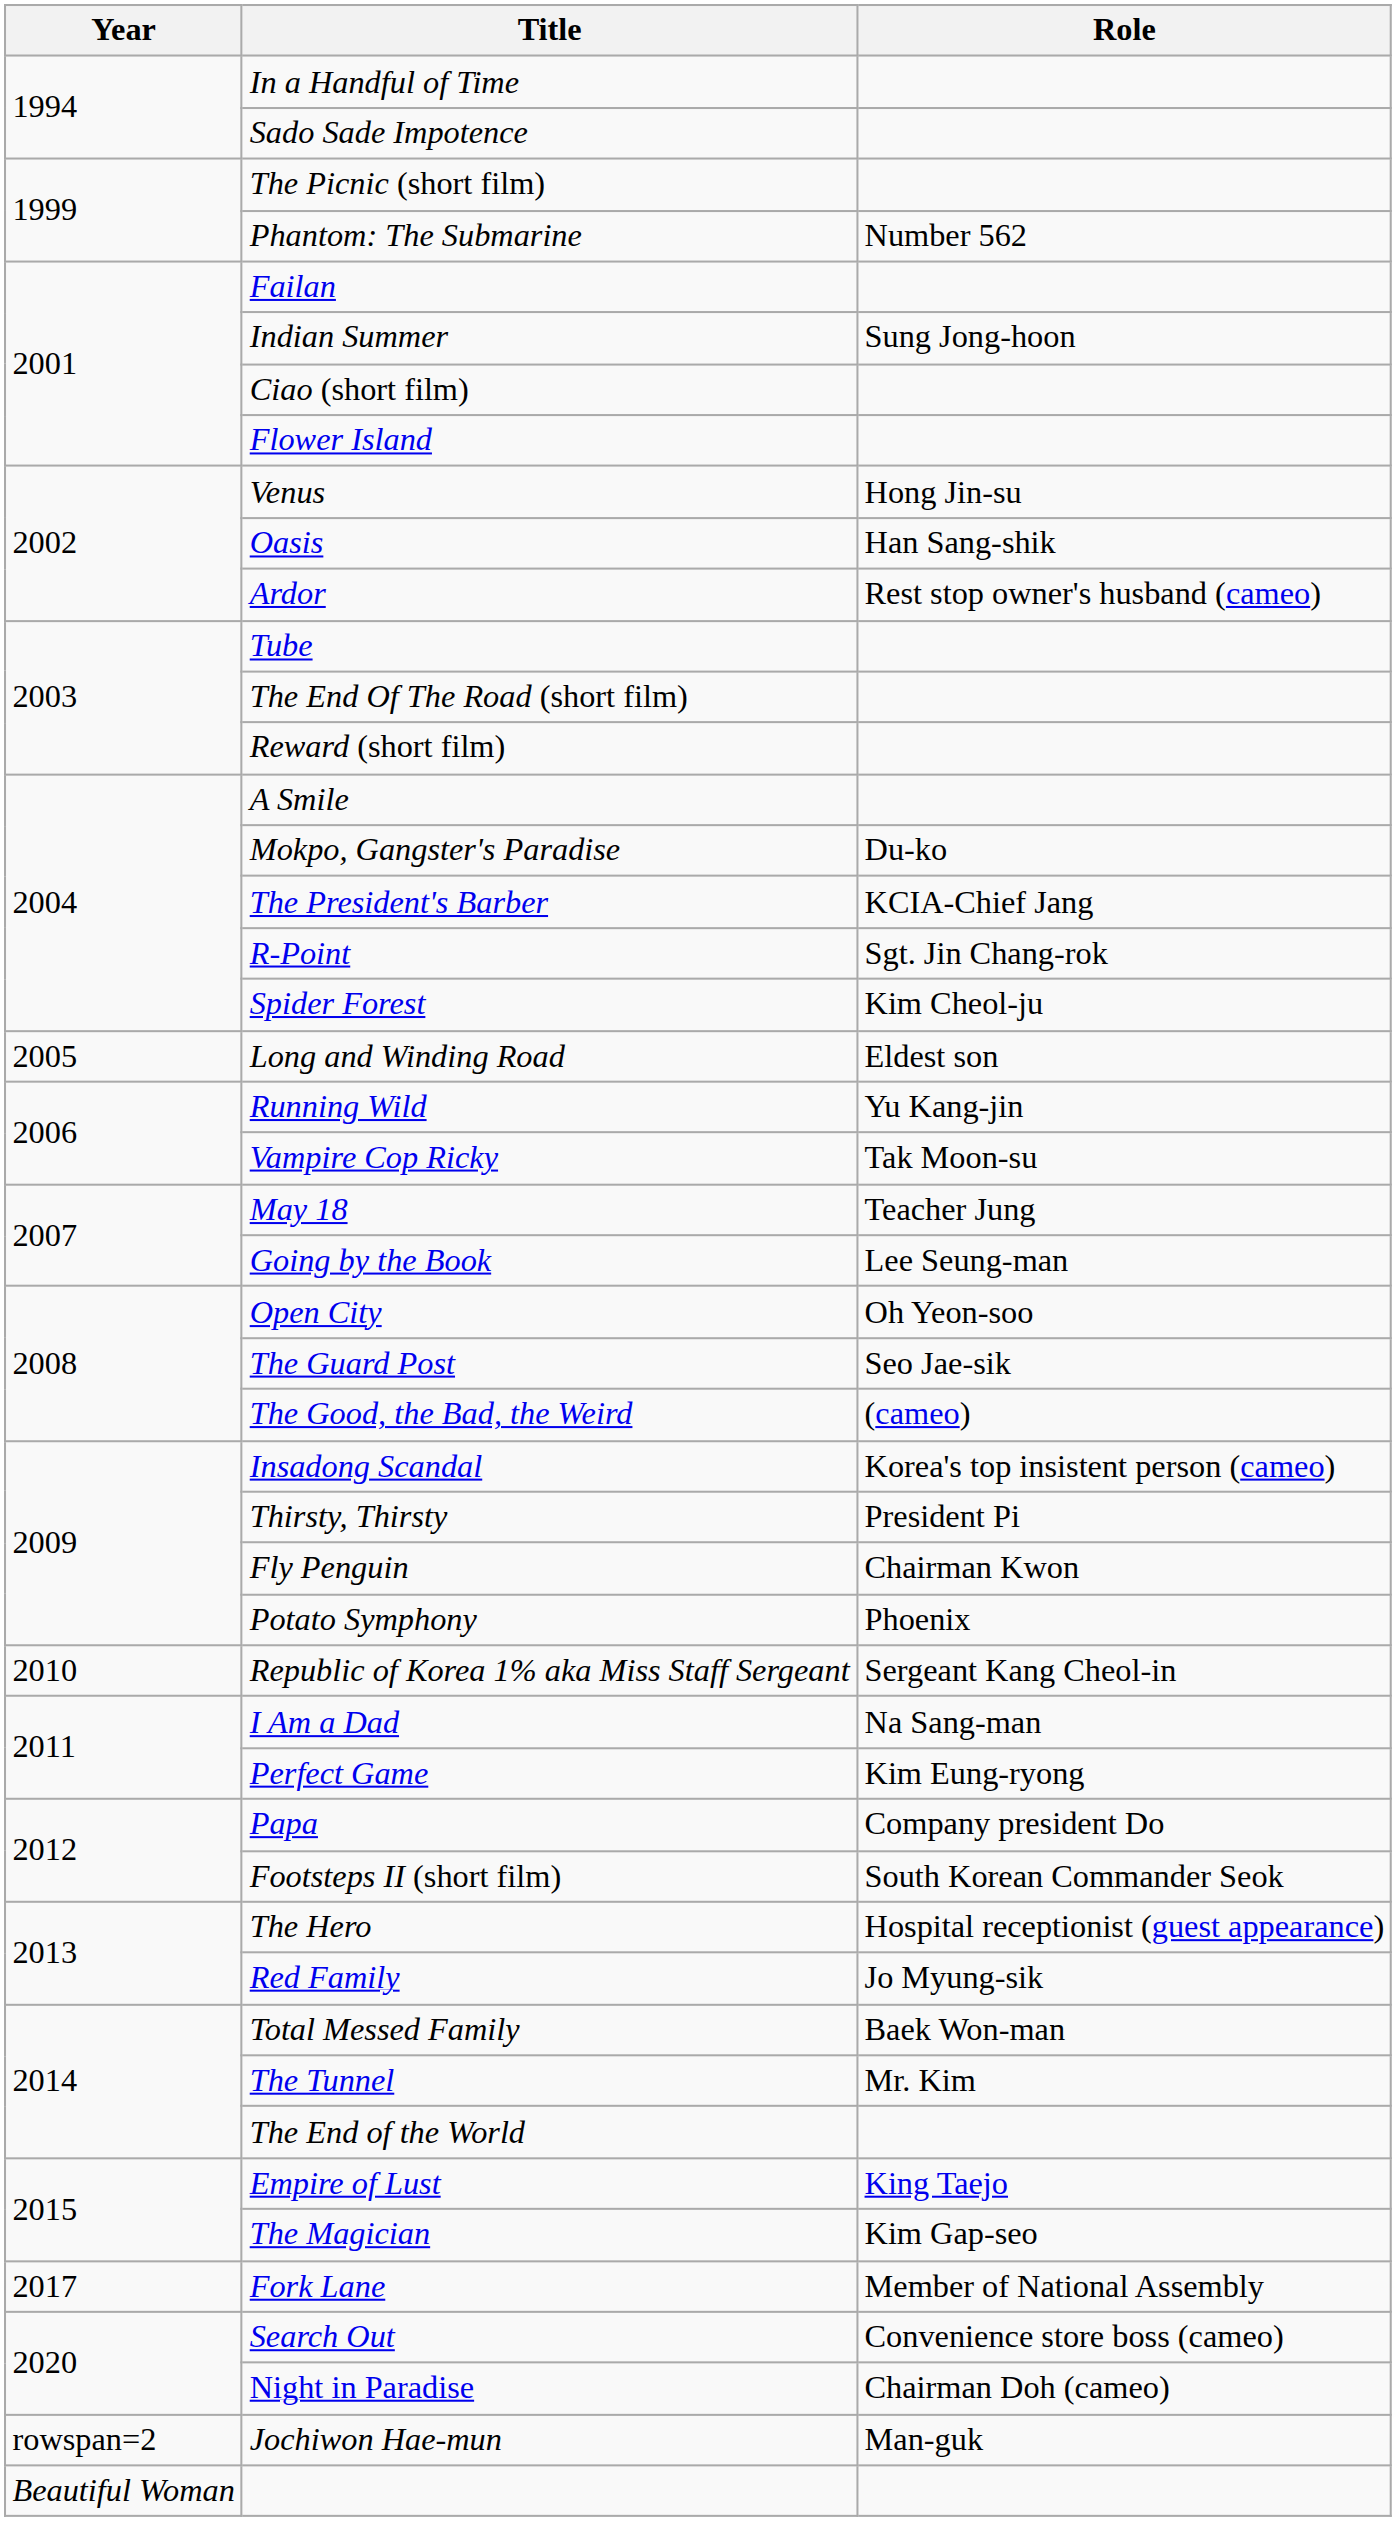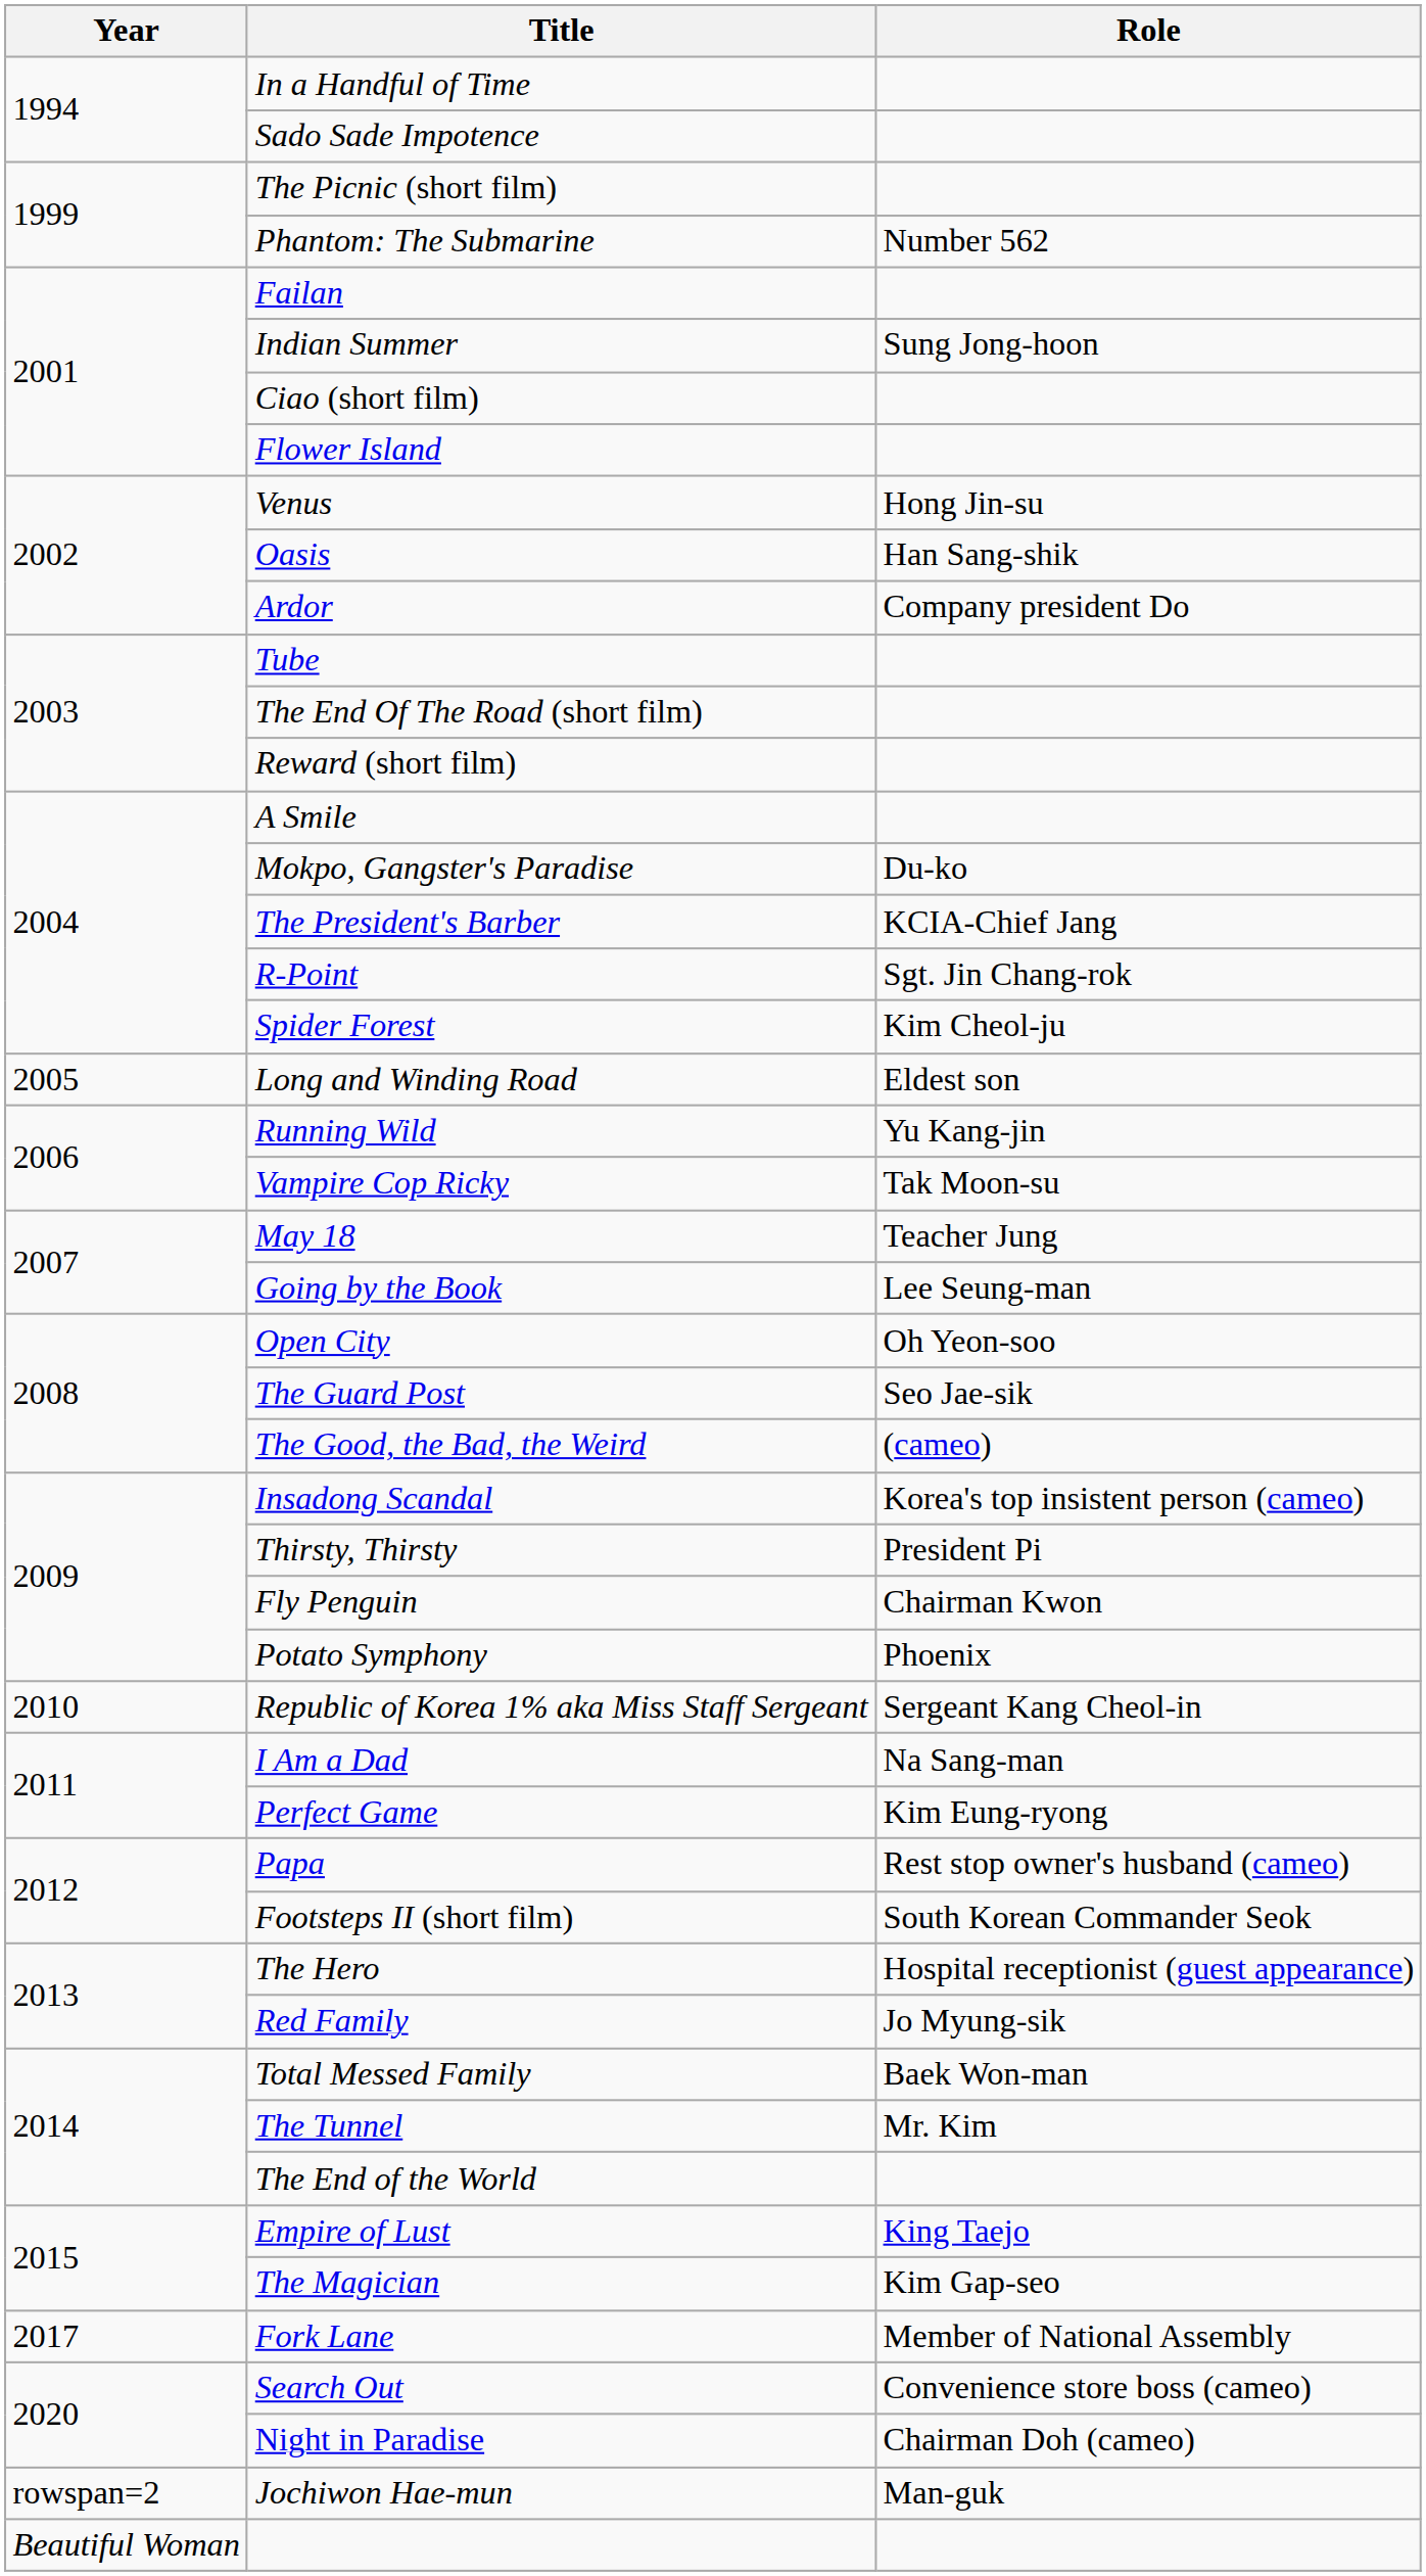Ardor | Role: Rest stop owner's husband (cameo) -> Company president Do
Papa | Role: Company president Do -> Rest stop owner's husband (cameo)
